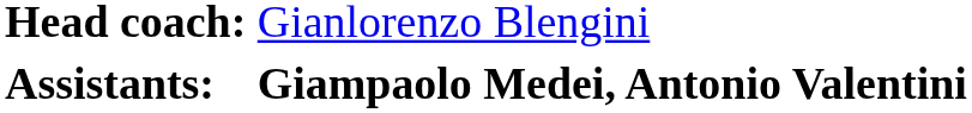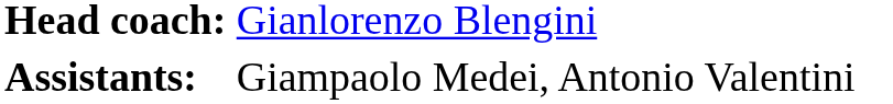Assistants: | column 2: bold -> normal
